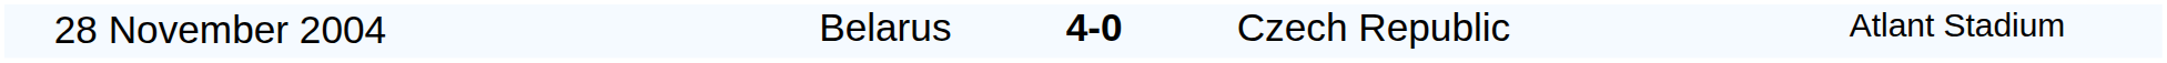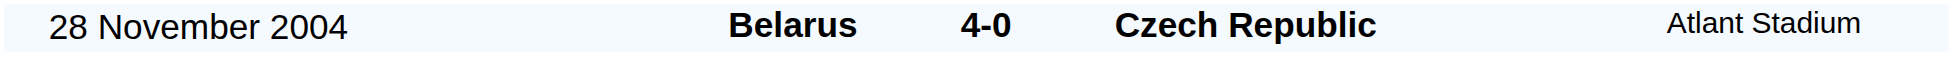Belarus | column 2: normal -> bold
Belarus | column 4: normal -> bold
